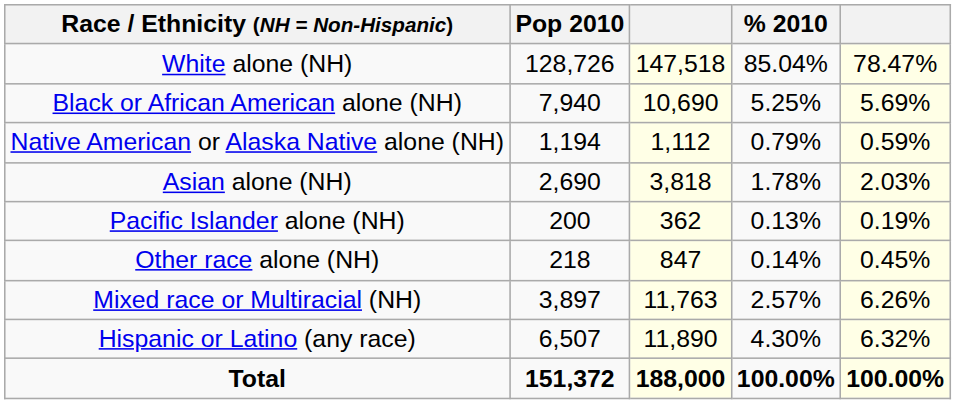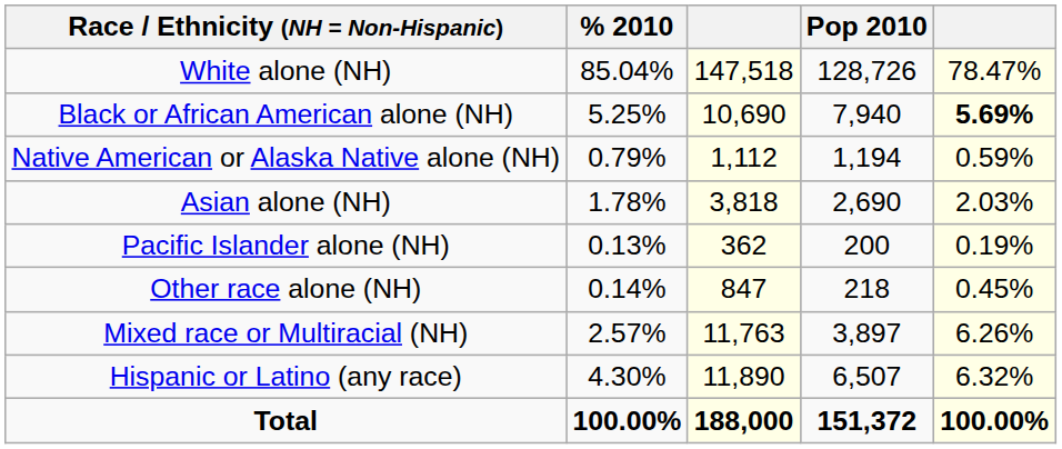columns swapped: Pop 2010 <-> % 2010
Black or African American alone (NH) | column 5: normal -> bold
